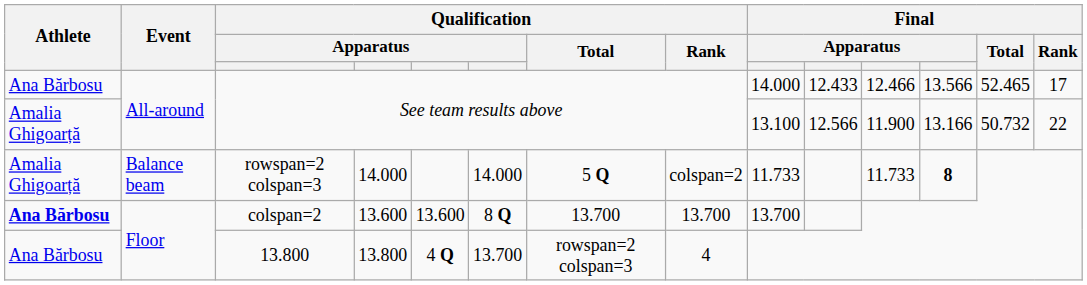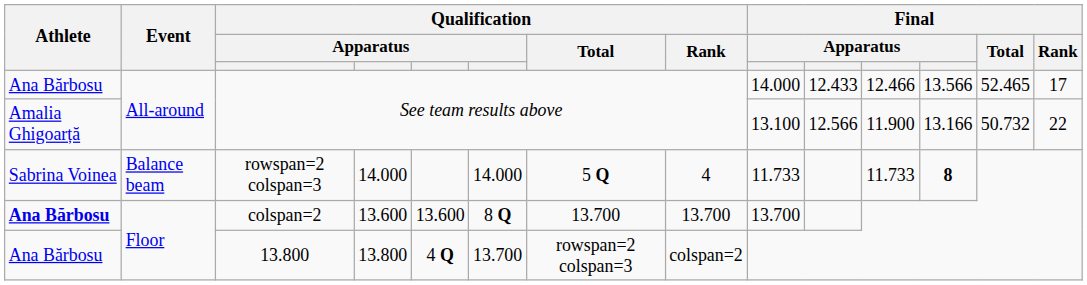row 6 | Athlete: Amalia Ghigoarță -> Sabrina Voinea
row 6 | Qualification / Rank: colspan=2 -> 4
row 8 | Qualification / Rank: 4 -> colspan=2
